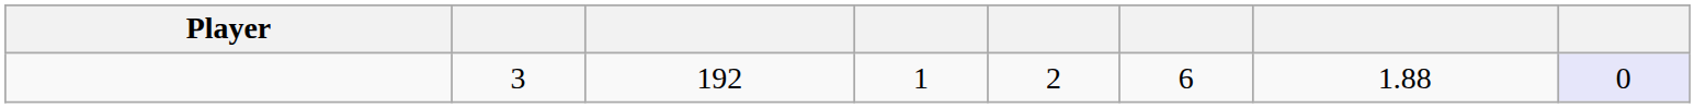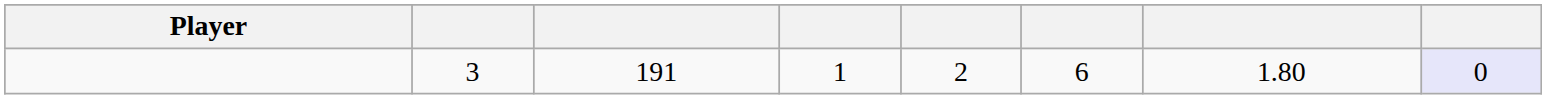row 2 | column 3: 192 -> 191
row 2 | column 7: 1.88 -> 1.80
